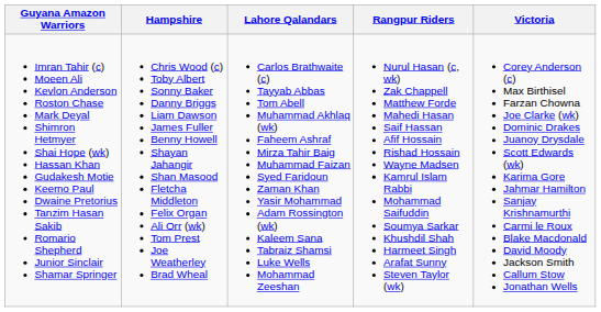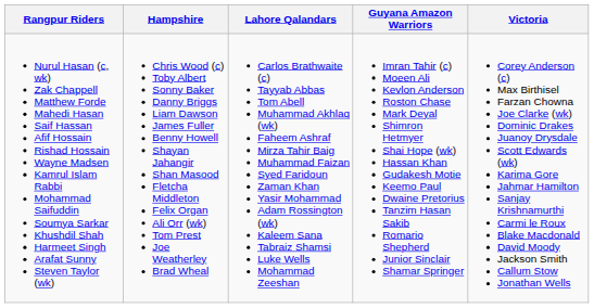columns swapped: Guyana Amazon Warriors <-> Rangpur Riders
